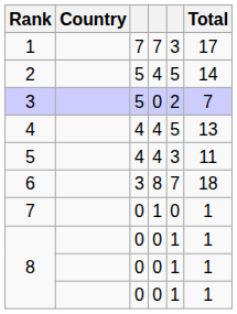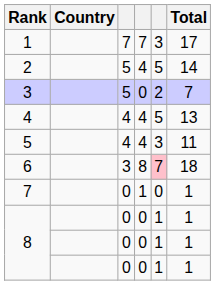6 | column 5: no background -> pink background
